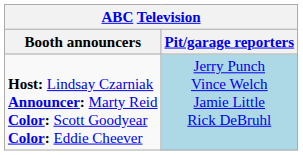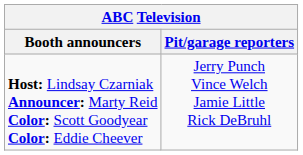row 3 | Pit/garage reporters: lightblue background -> no background
